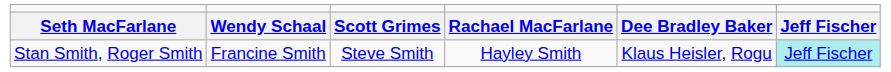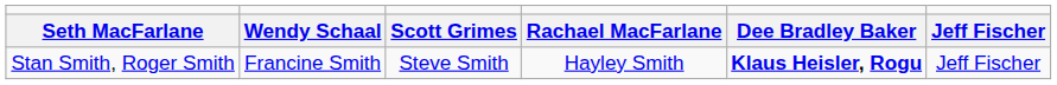Stan Smith, Roger Smith | column 5: normal -> bold
Stan Smith, Roger Smith | column 6: paleturquoise background -> no background
